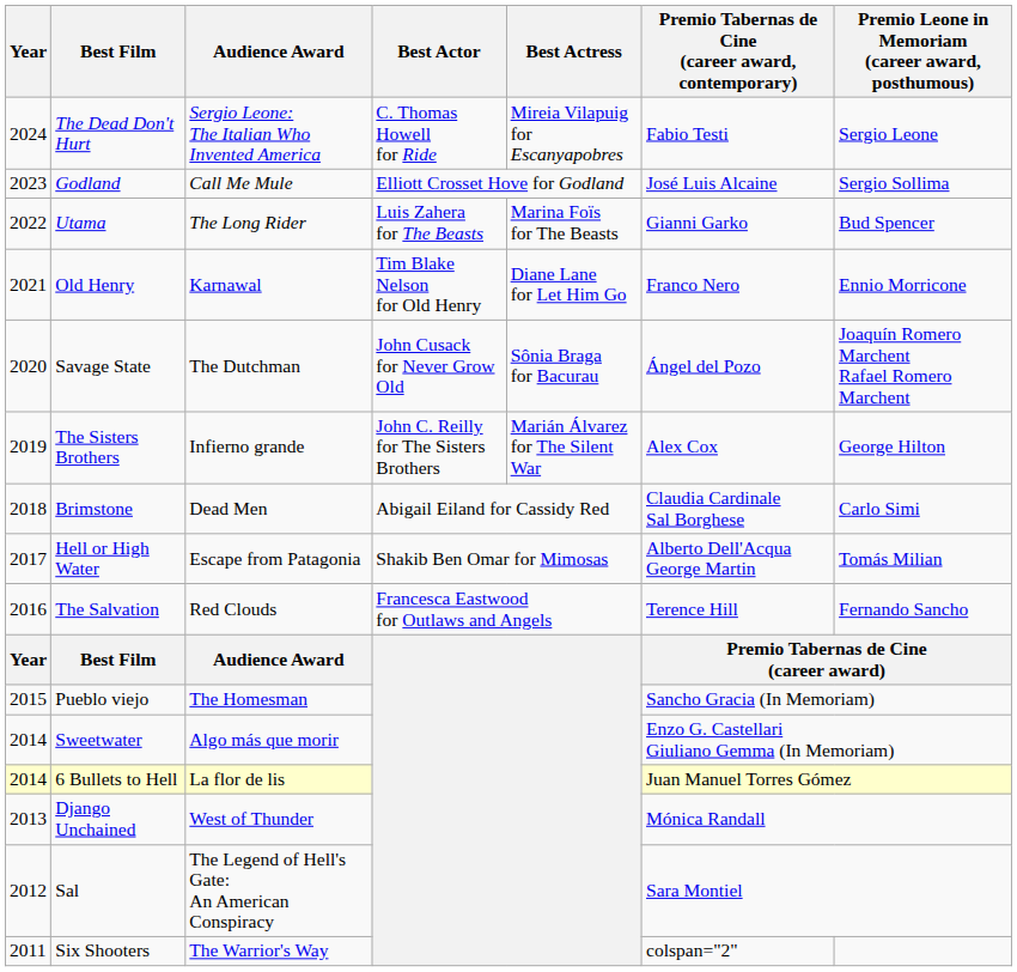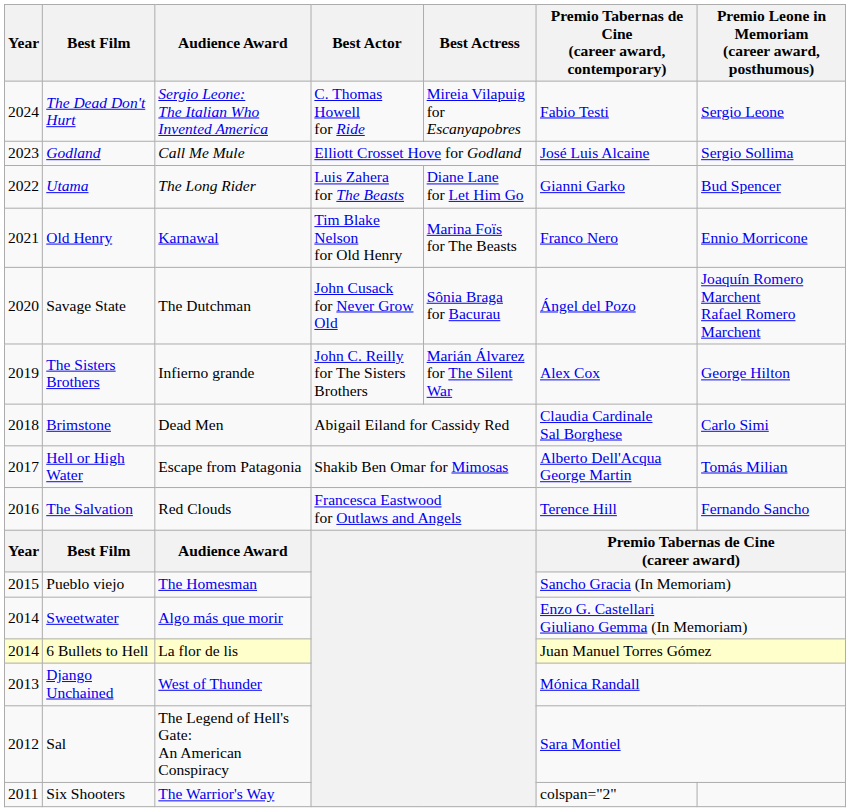Utama | Best Actress: Marina Foïs for The Beasts -> Diane Lane for Let Him Go
Old Henry | Best Actress: Diane Lane for Let Him Go -> Marina Foïs for The Beasts
